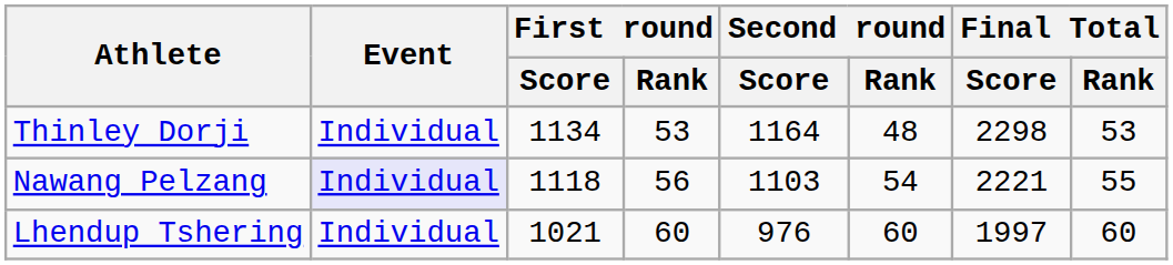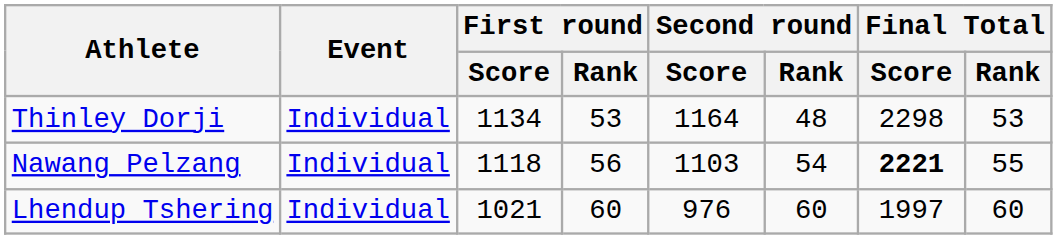Nawang Pelzang | Event: lavender background -> no background
Nawang Pelzang | Final Total / Score: normal -> bold
